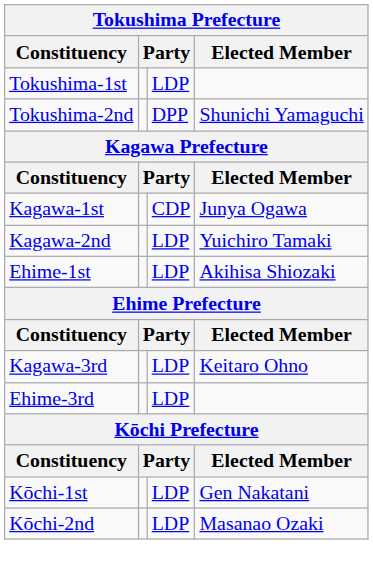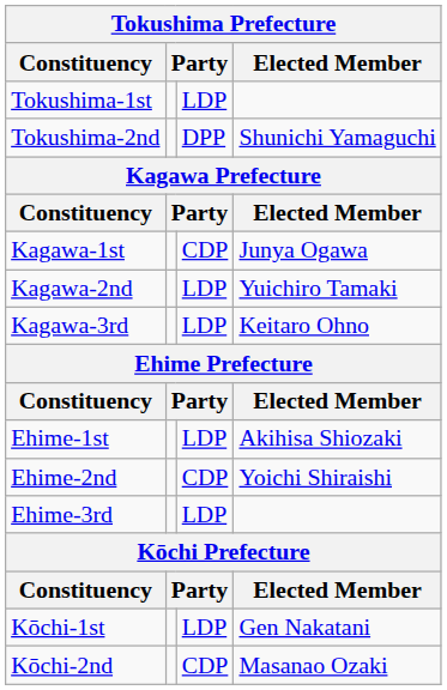rows swapped: Kagawa-3rd <-> Ehime-1st
+ row: Ehime-2nd | CDP | Yoichi Shiraishi
Kōchi-2nd | column 3: LDP -> CDP
